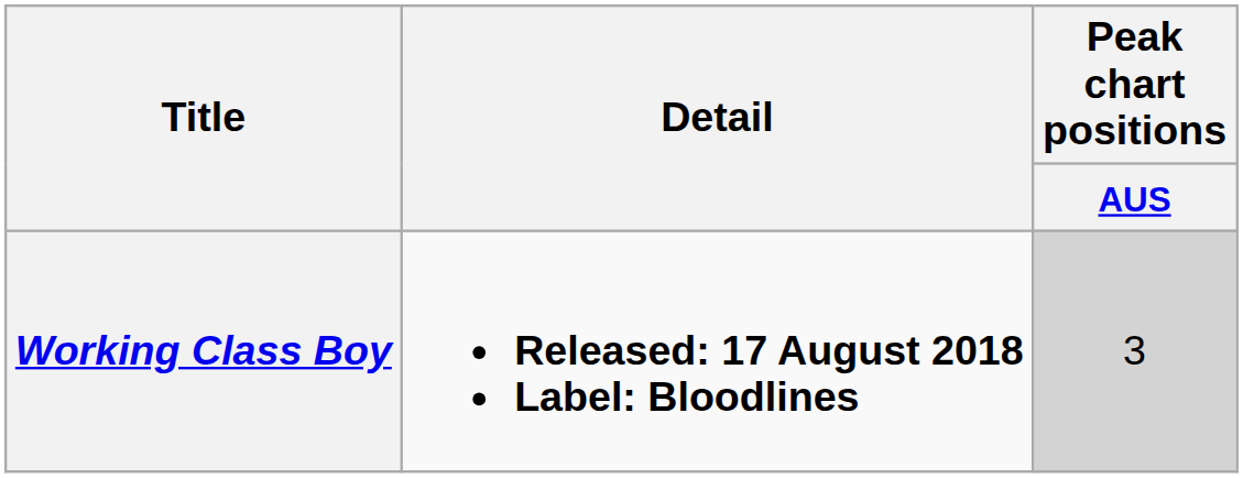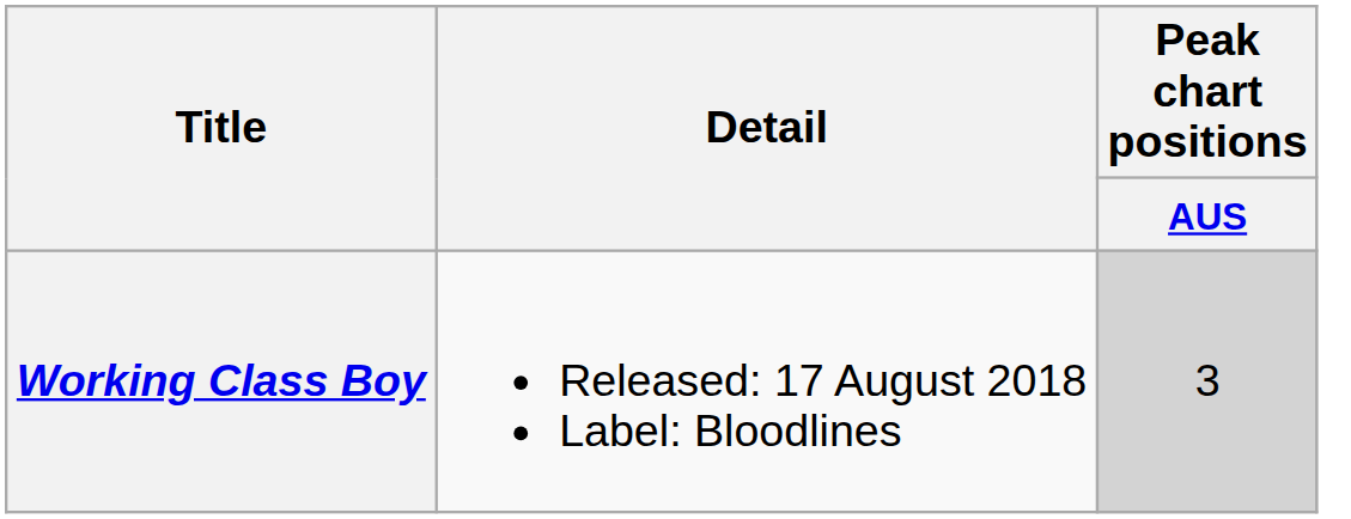Working Class Boy | Detail: bold -> normal
